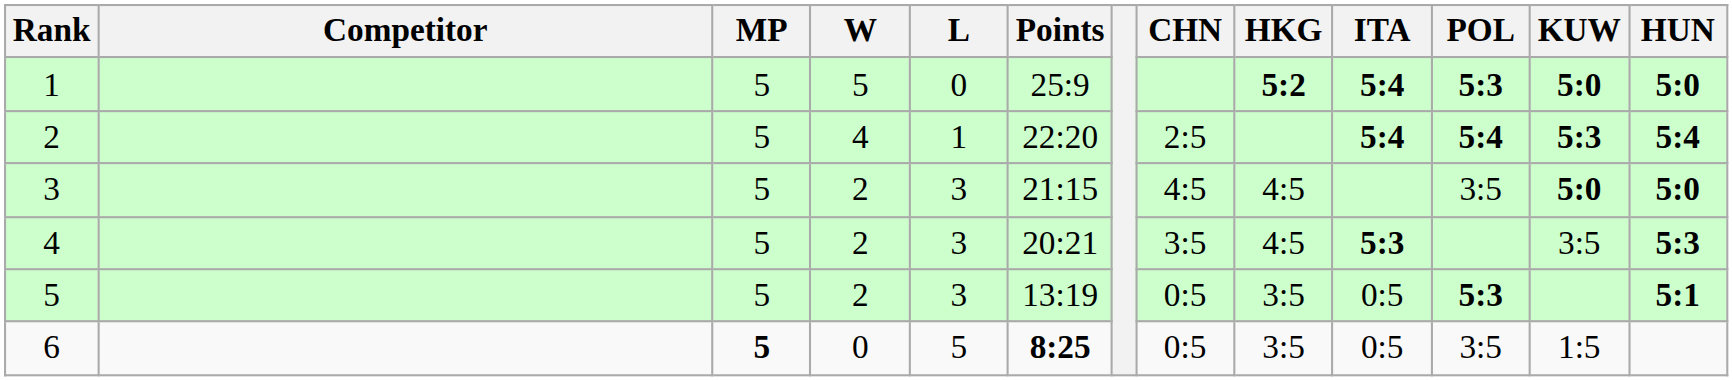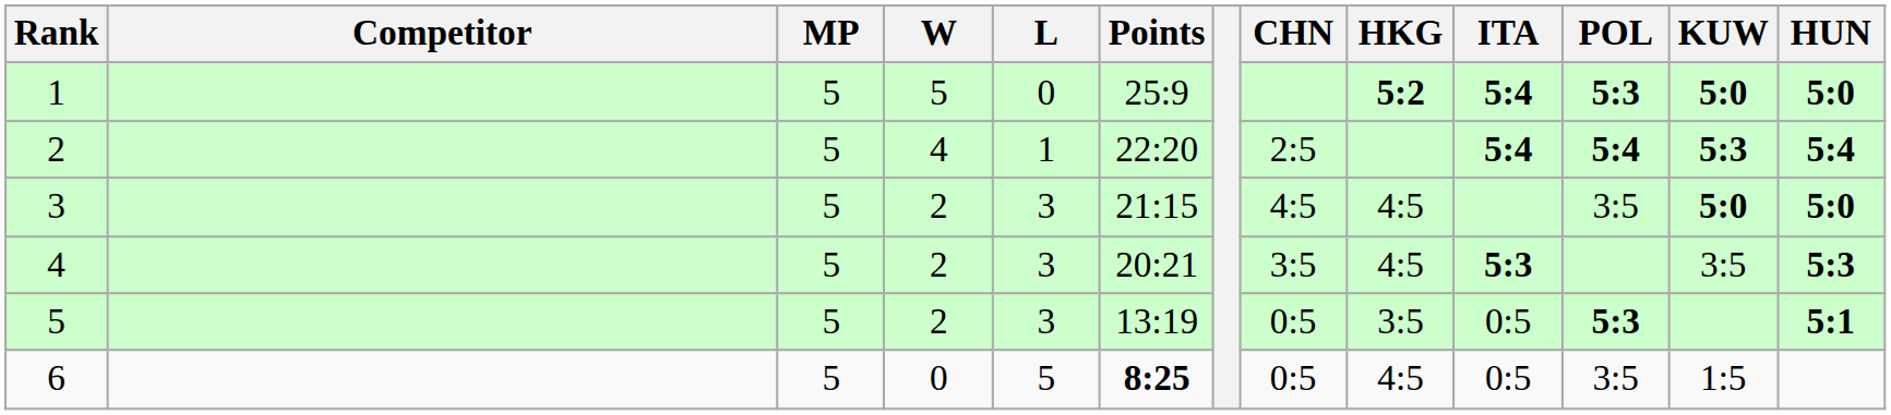6 | MP: bold -> normal
6 | HKG: 3:5 -> 4:5
